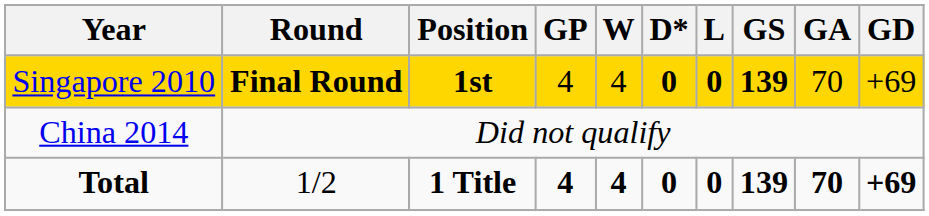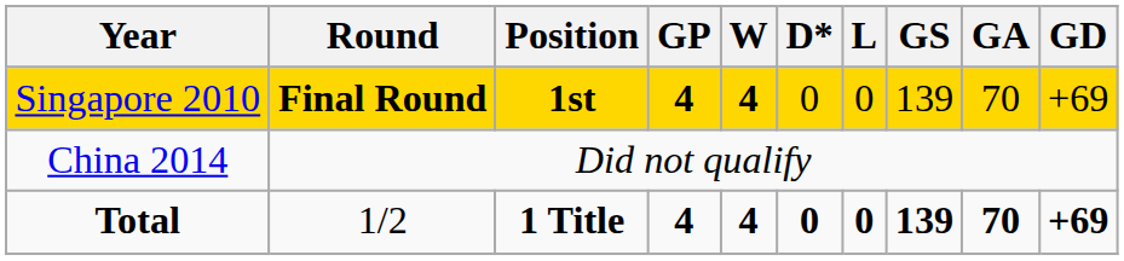Singapore 2010 | GP: normal -> bold
Singapore 2010 | W: normal -> bold
Singapore 2010 | D*: bold -> normal
Singapore 2010 | L: bold -> normal
Singapore 2010 | GS: bold -> normal
